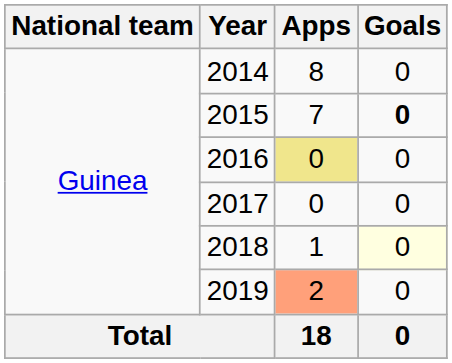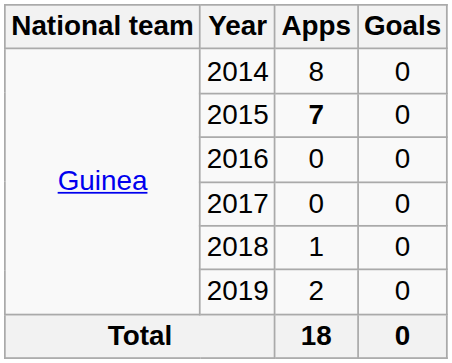2015 | Apps: normal -> bold
2015 | Goals: bold -> normal
2016 | Apps: khaki background -> no background
2018 | Goals: lightyellow background -> no background
2019 | Apps: lightsalmon background -> no background
